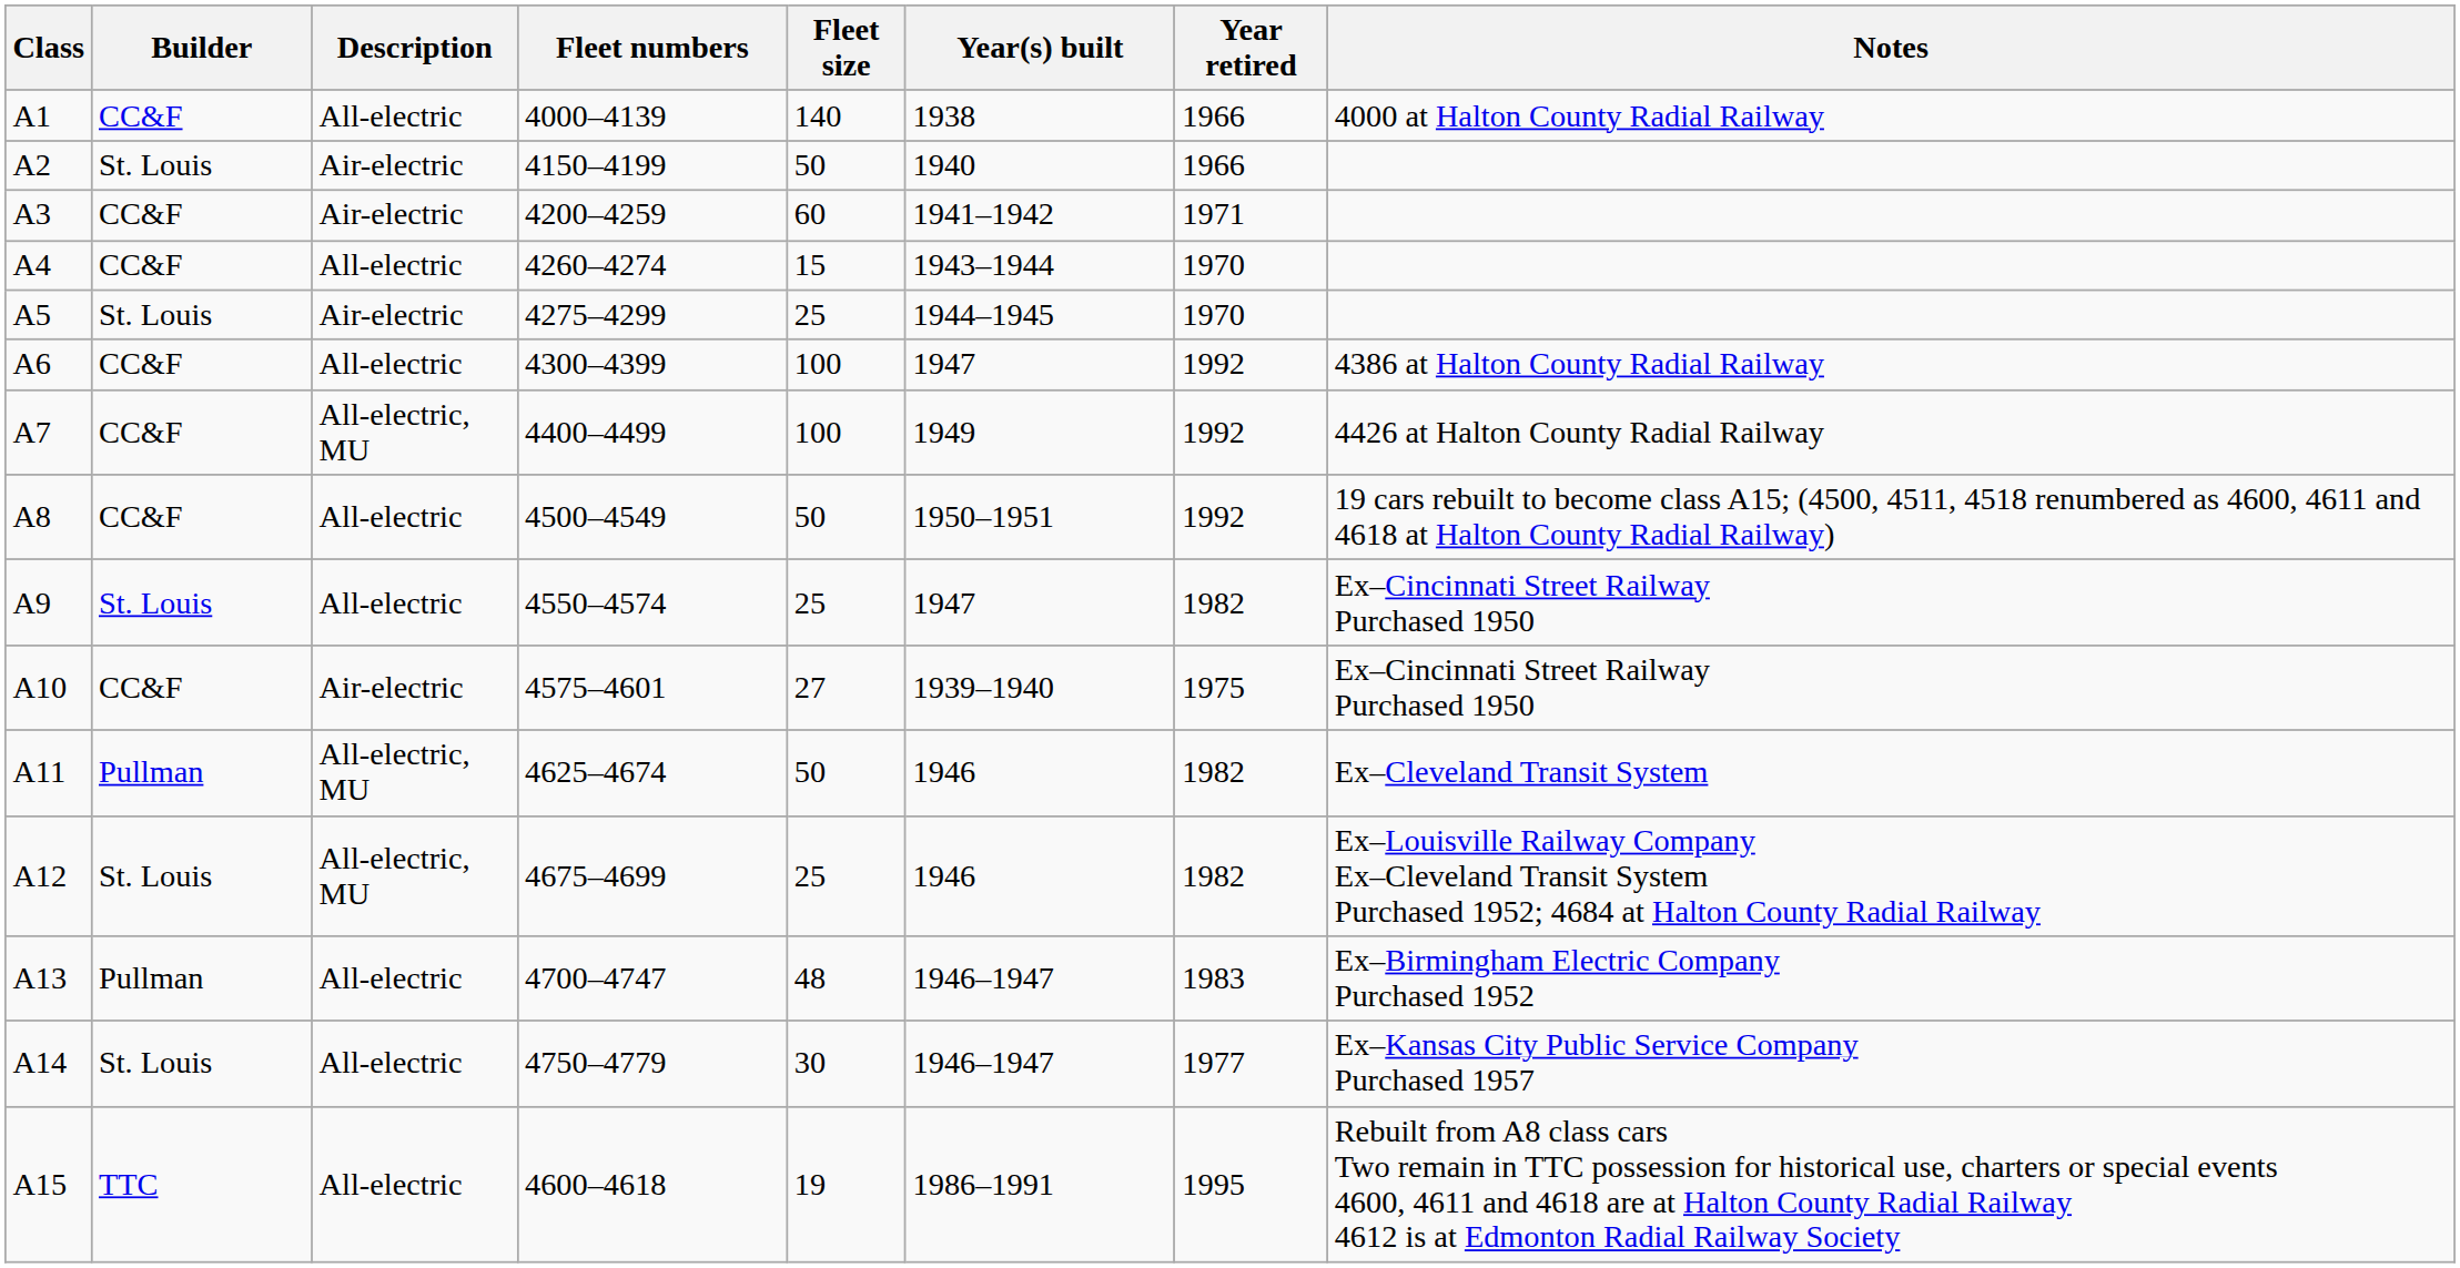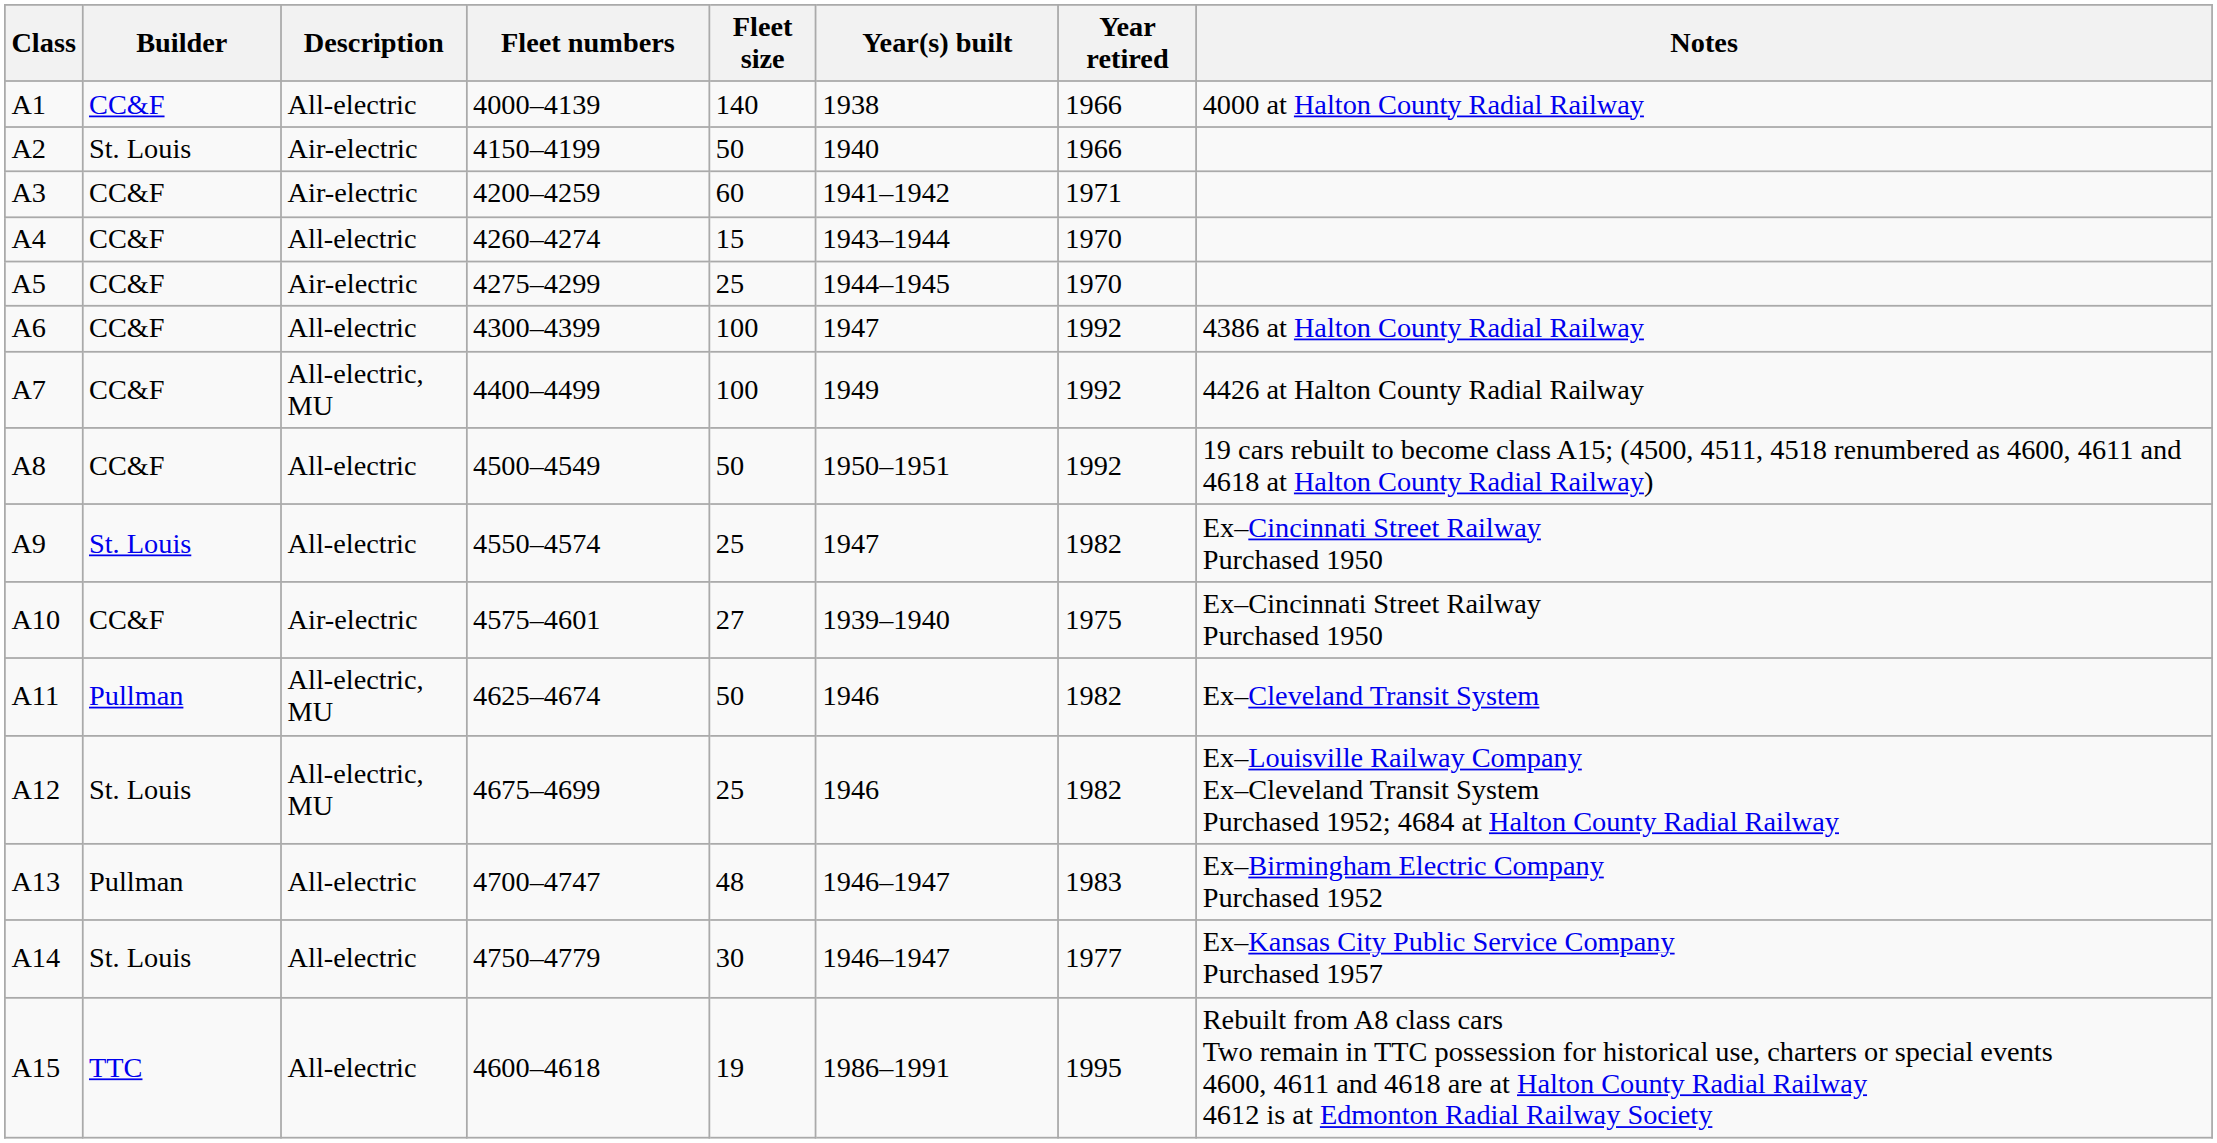A5 | Builder: St. Louis -> CC&F
